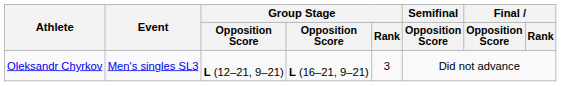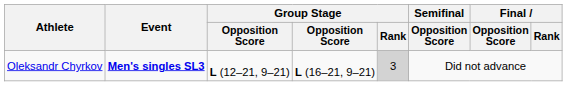Oleksandr Chyrkov | Event: normal -> bold
Oleksandr Chyrkov | Group Stage / Rank: no background -> lightgrey background
